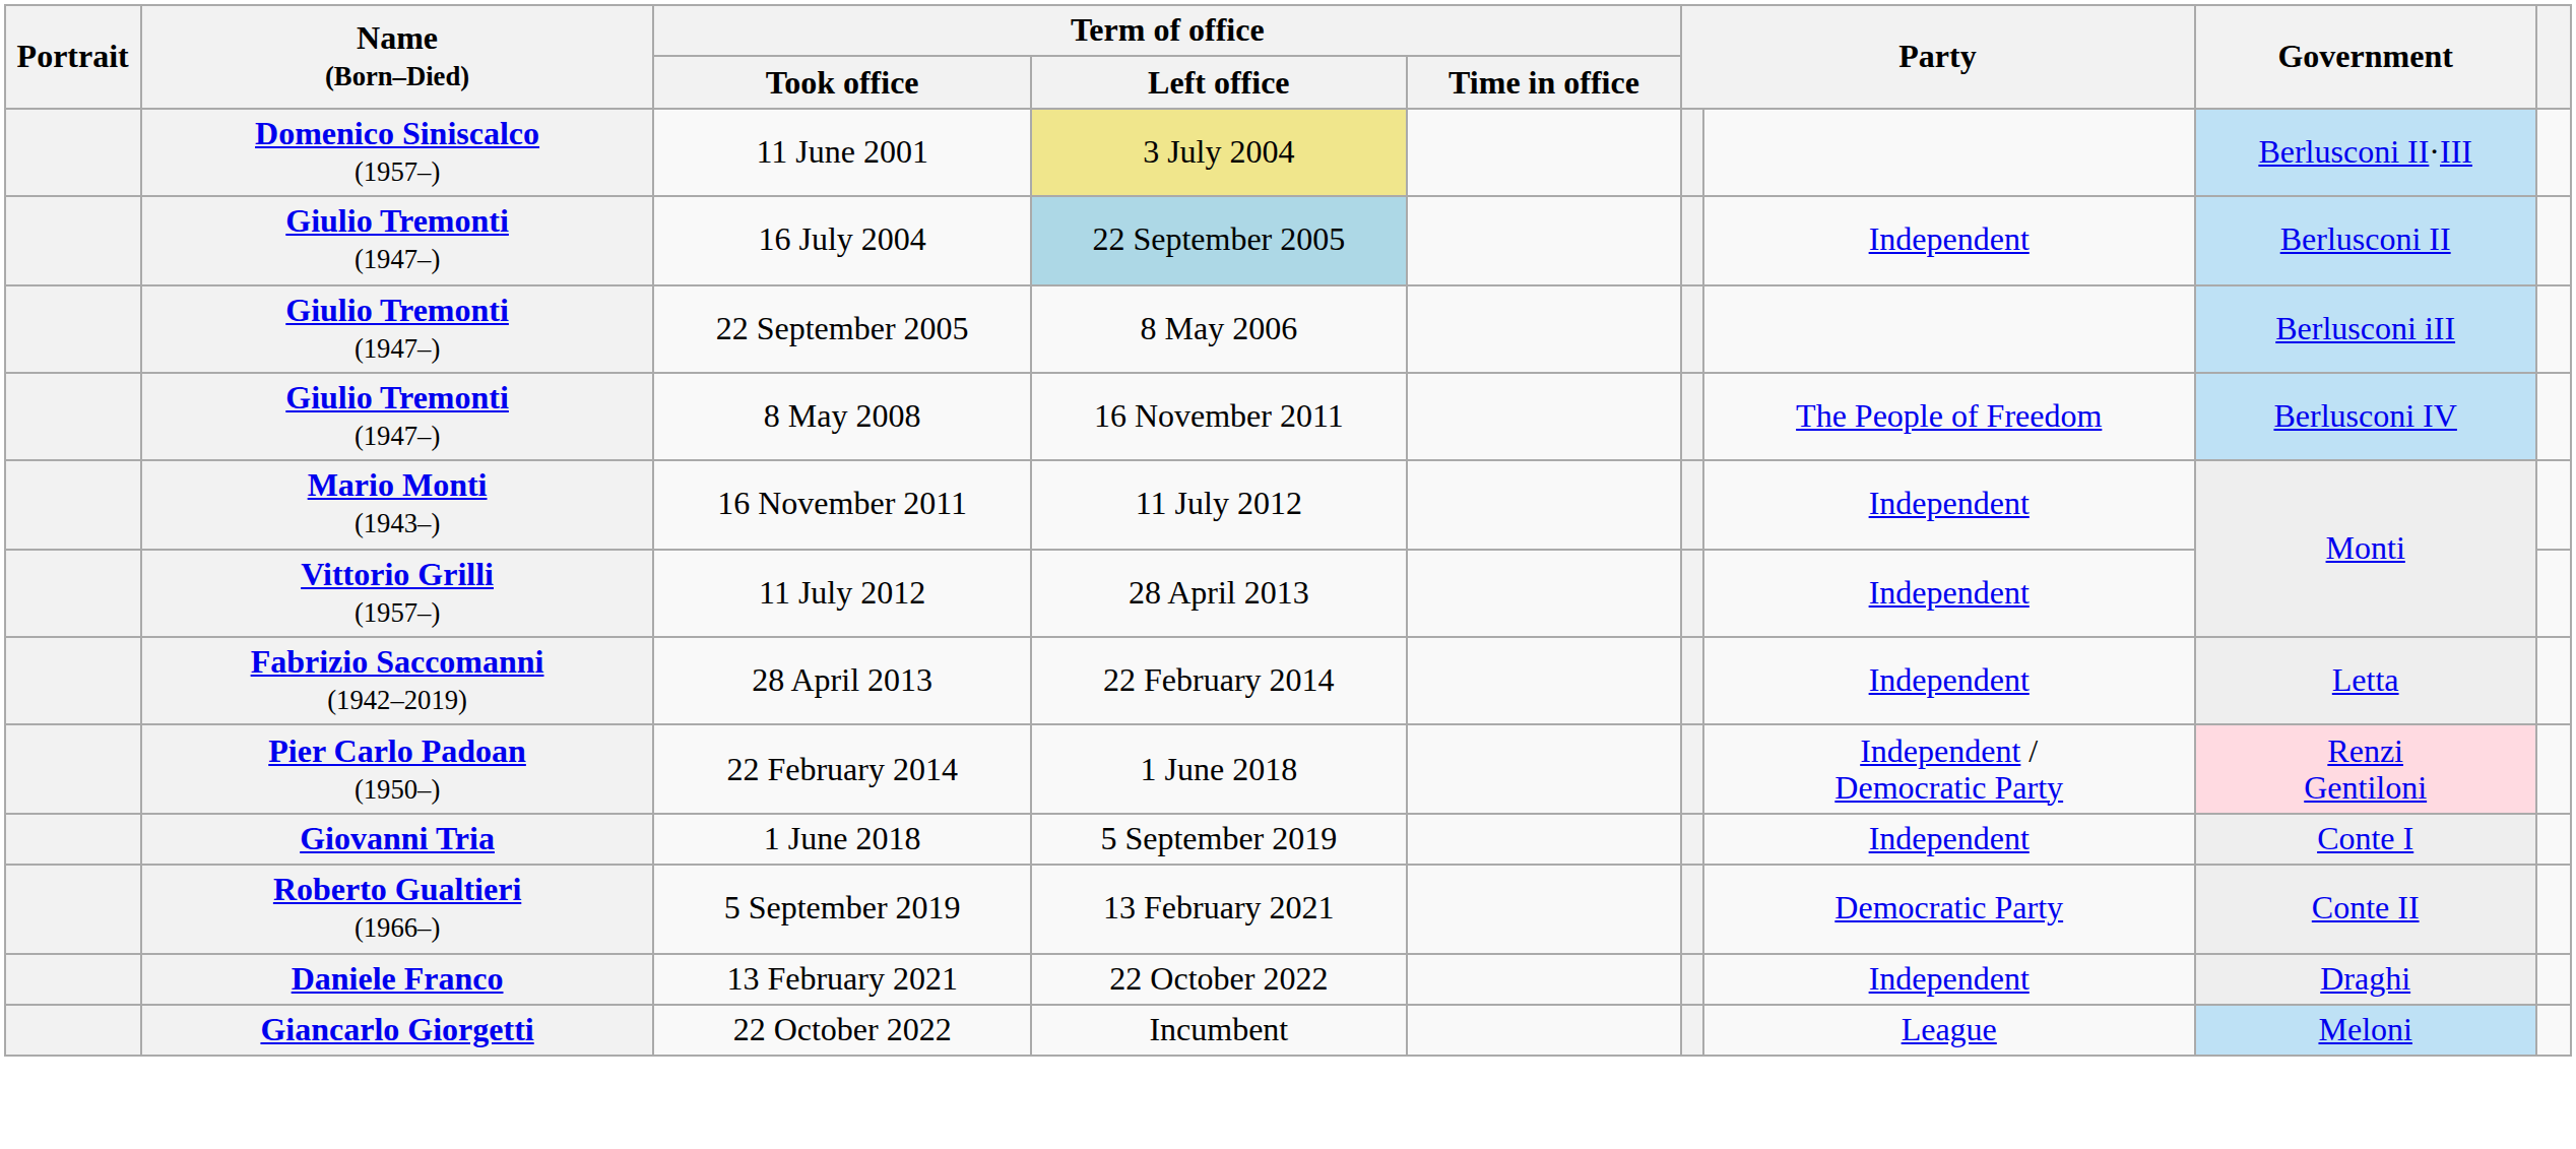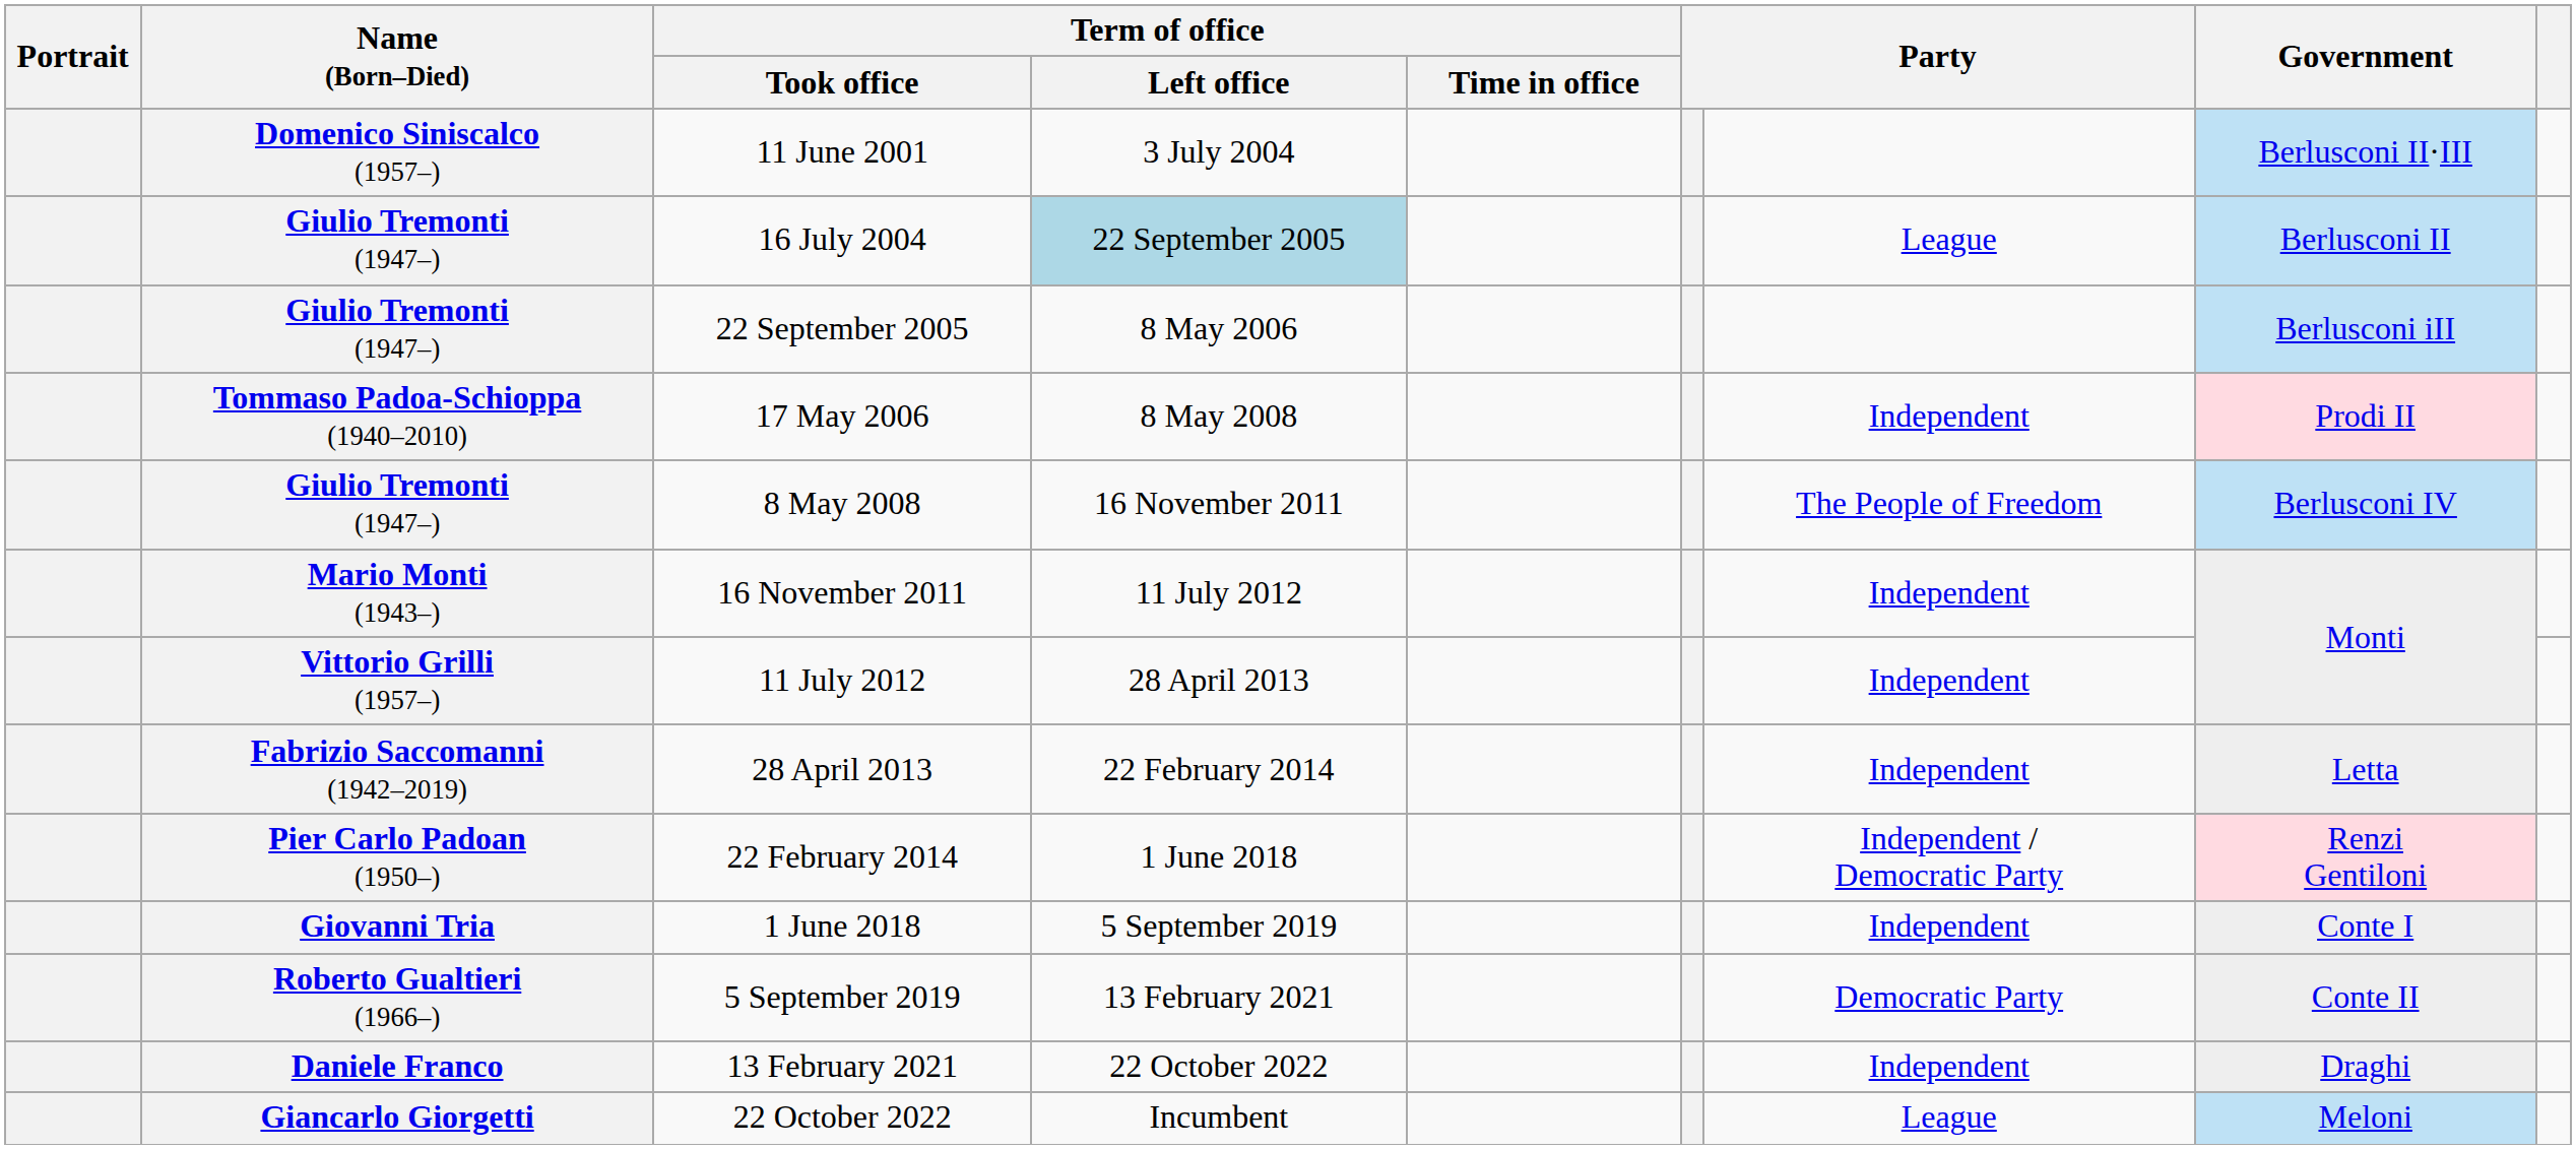11 June 2001 | Term of office / Left office: khaki background -> no background
16 July 2004 | column 7: Independent -> League
+ row: Tommaso Padoa-Schioppa (1940–2010) | 17 May 2006 | 8 May 2008 | Independent | Prodi II
